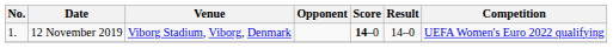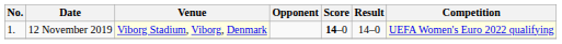12 November 2019 | Venue: no background -> lightyellow background
12 November 2019 | Competition: no background -> lightyellow background
